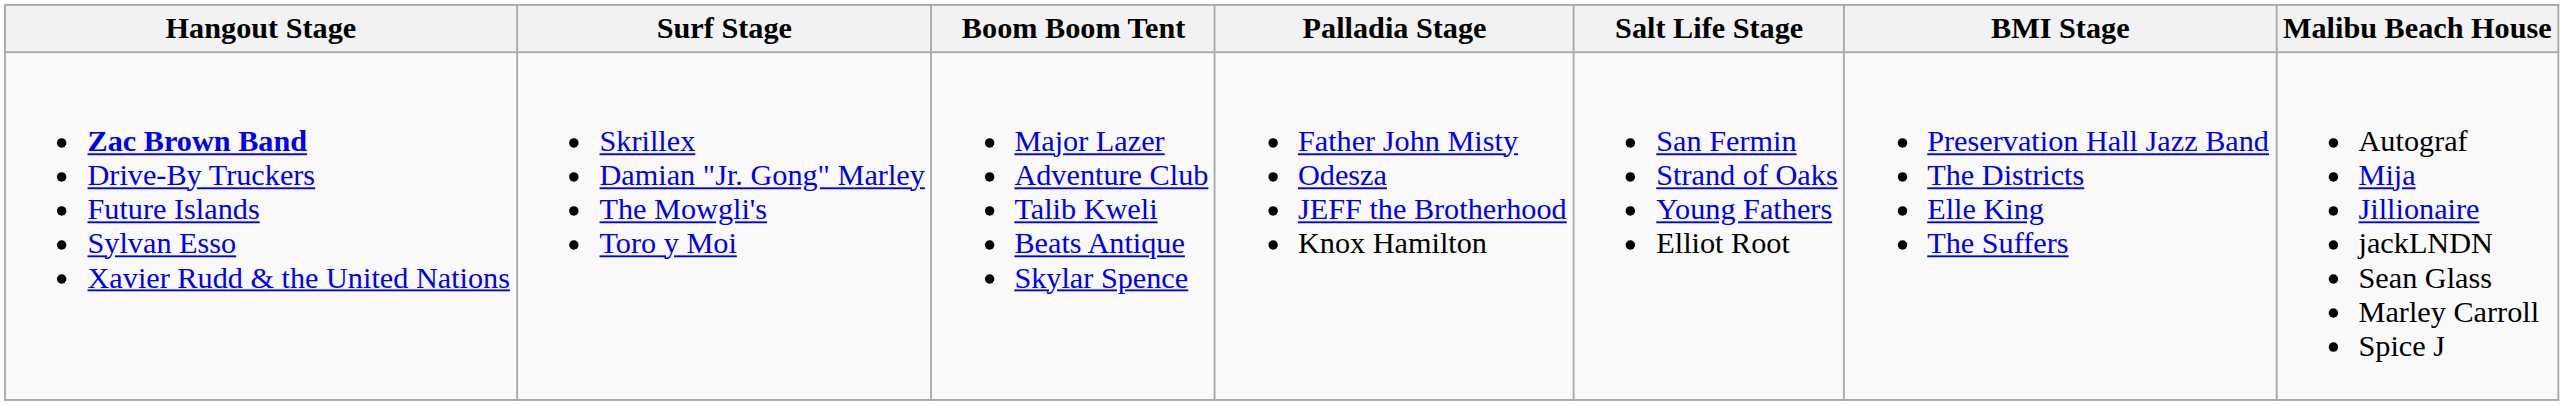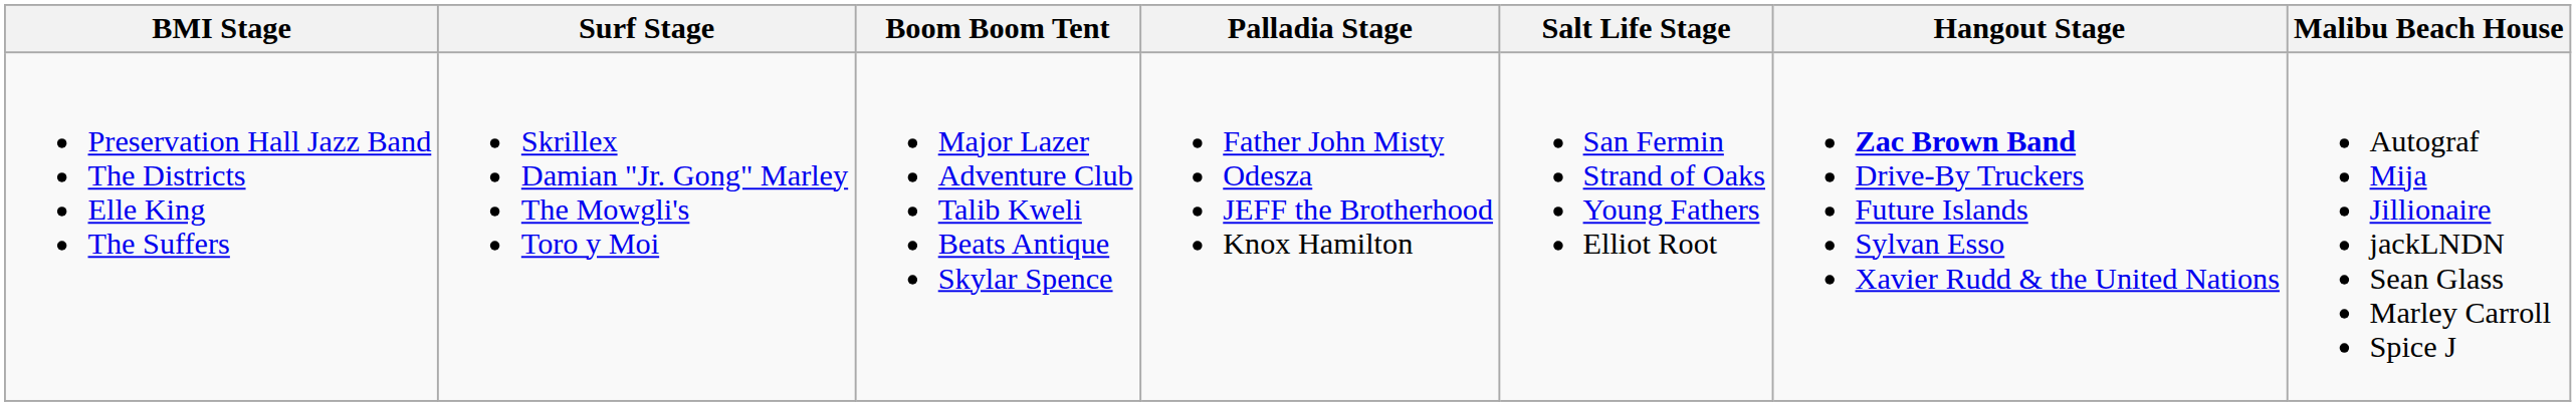columns swapped: Hangout Stage <-> BMI Stage
